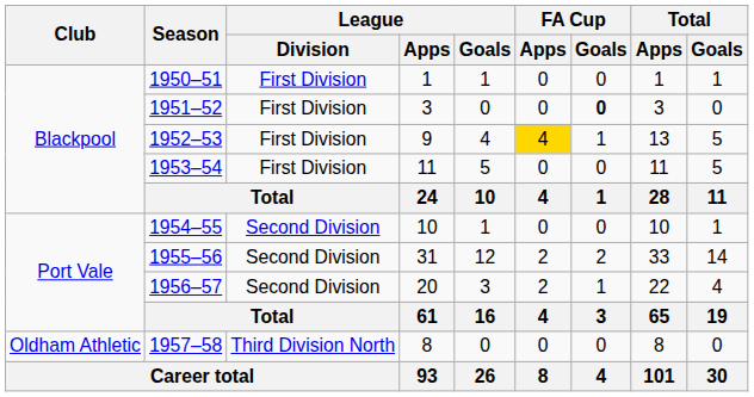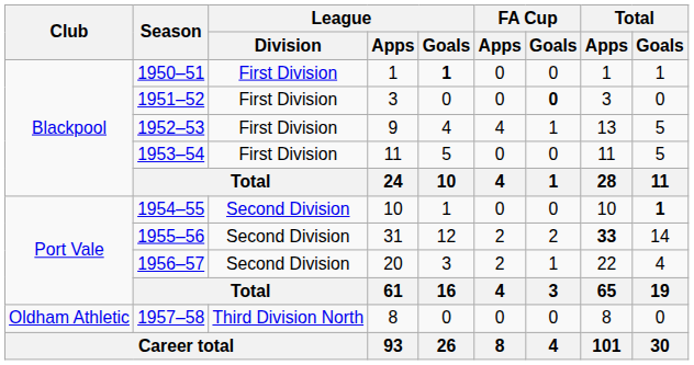1950–51 | League / Goals: normal -> bold
1952–53 | FA Cup / Apps: gold background -> no background
1954–55 | Total / Goals: normal -> bold
1955–56 | Total / Apps: normal -> bold
